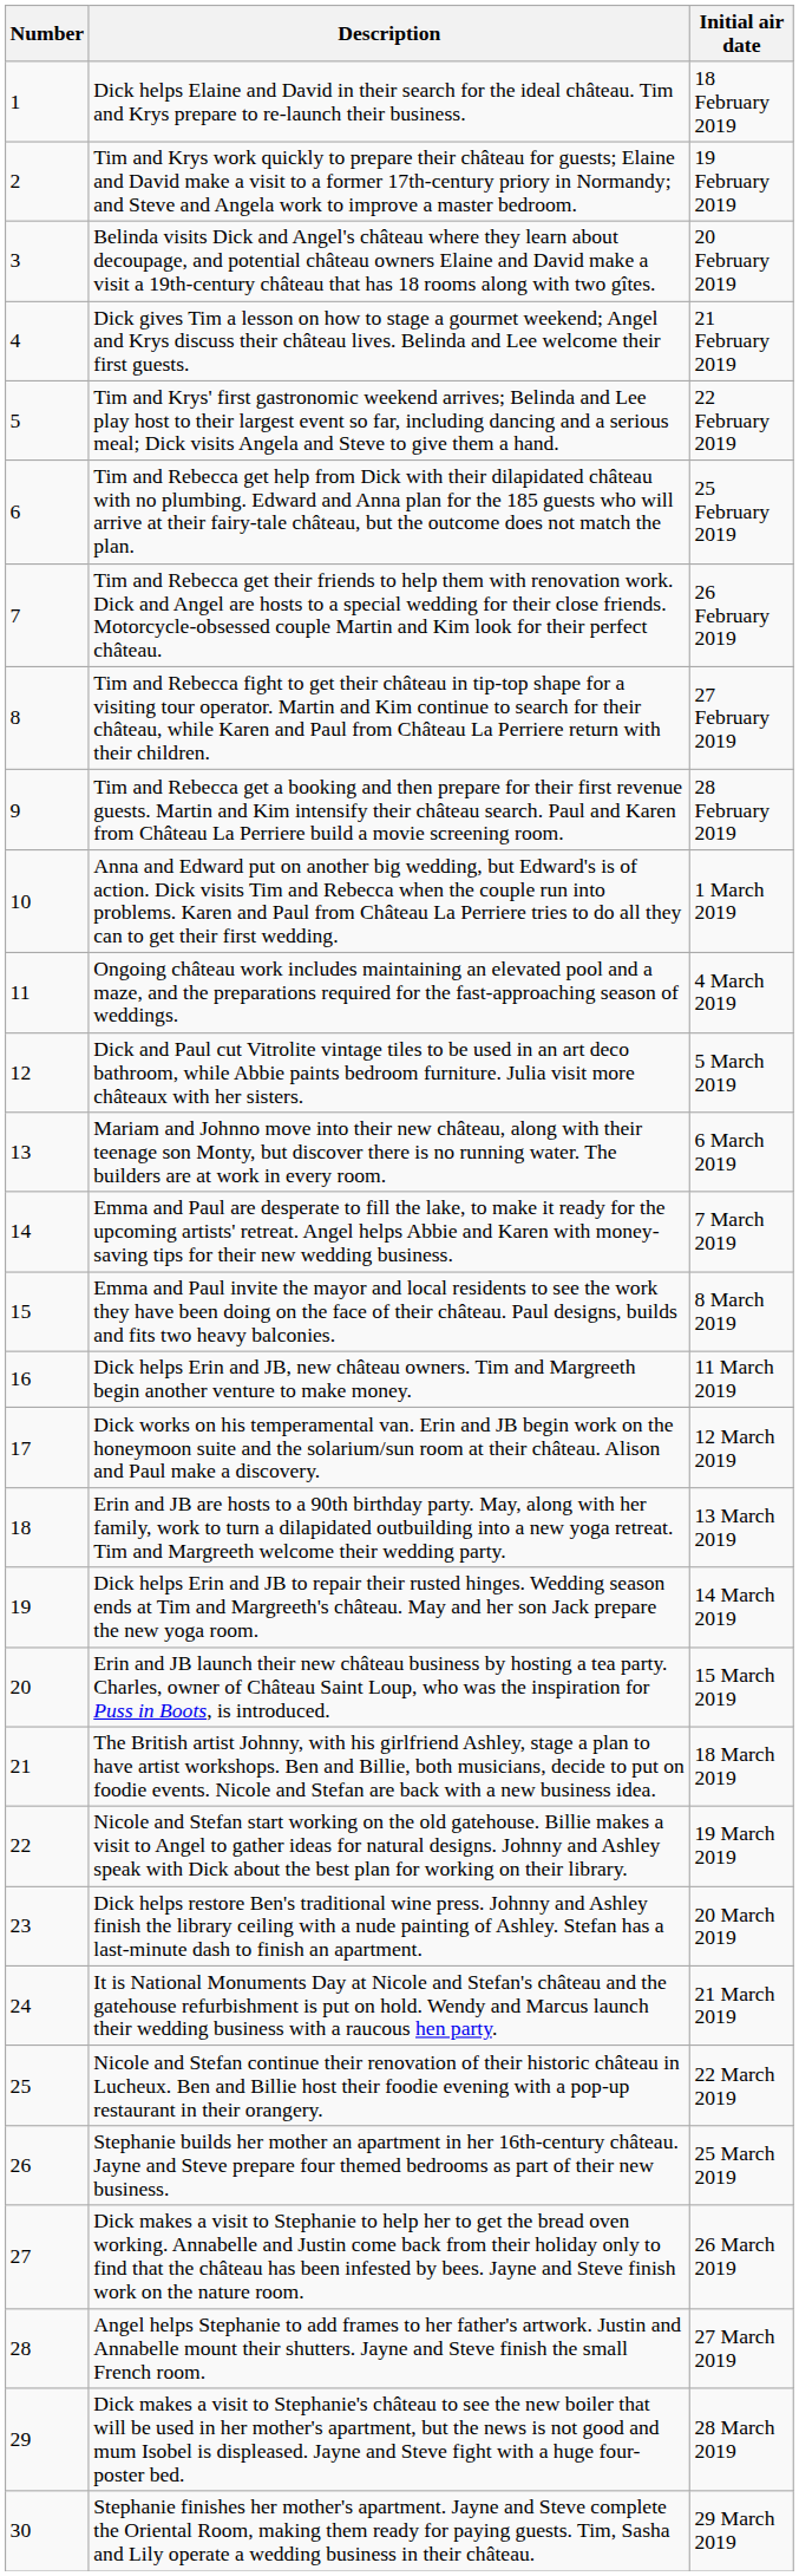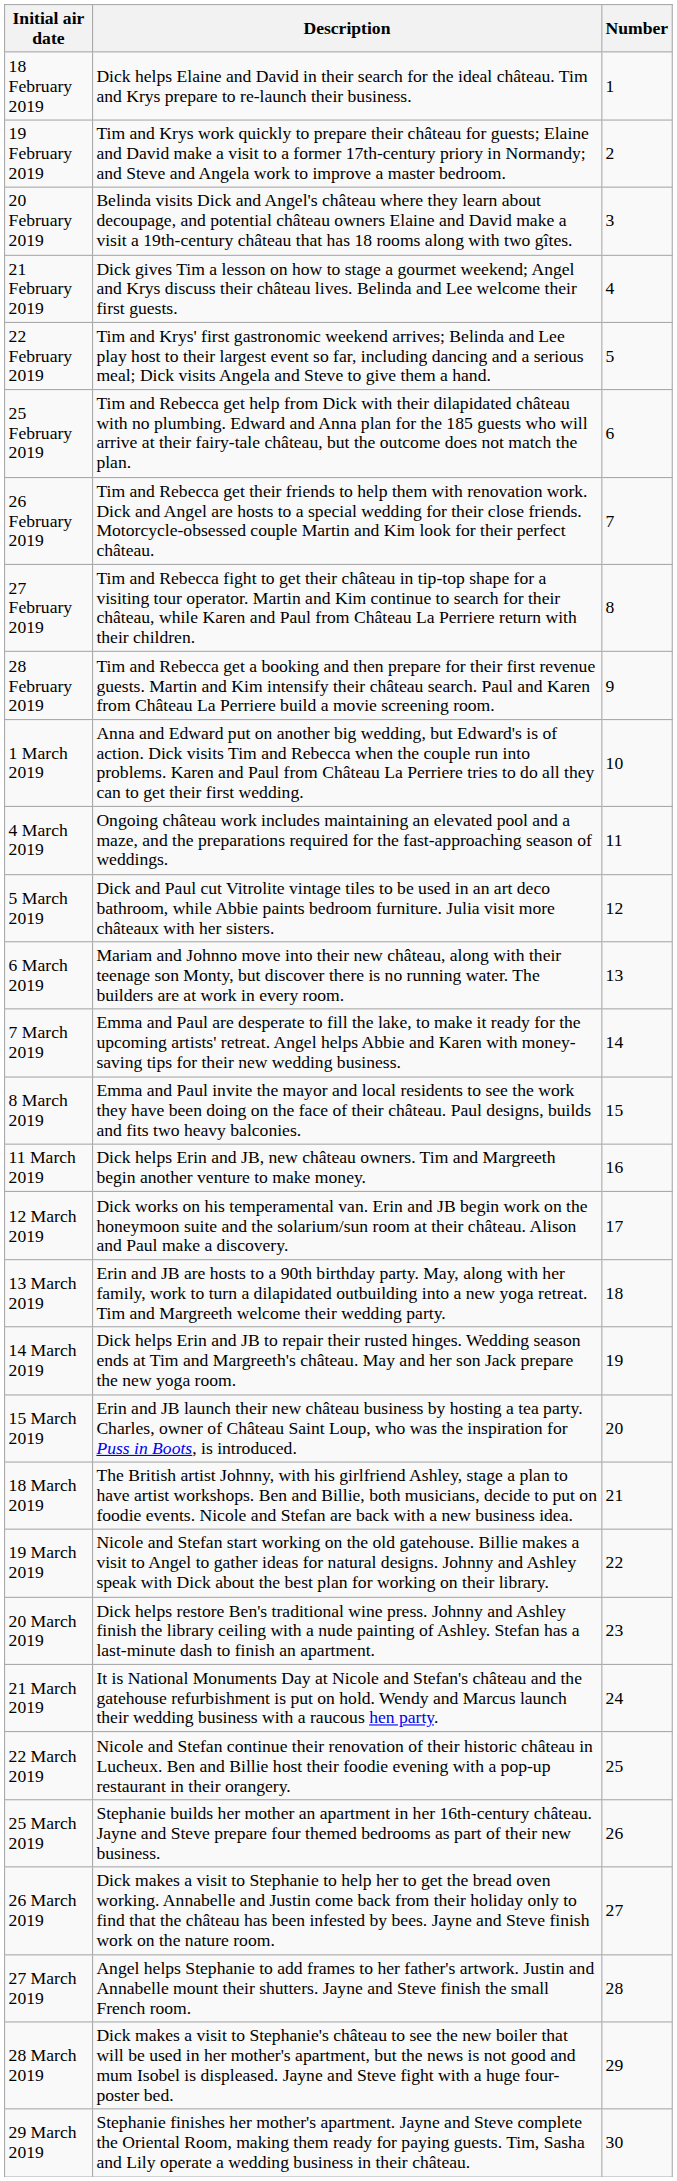columns swapped: Number <-> Initial air date
